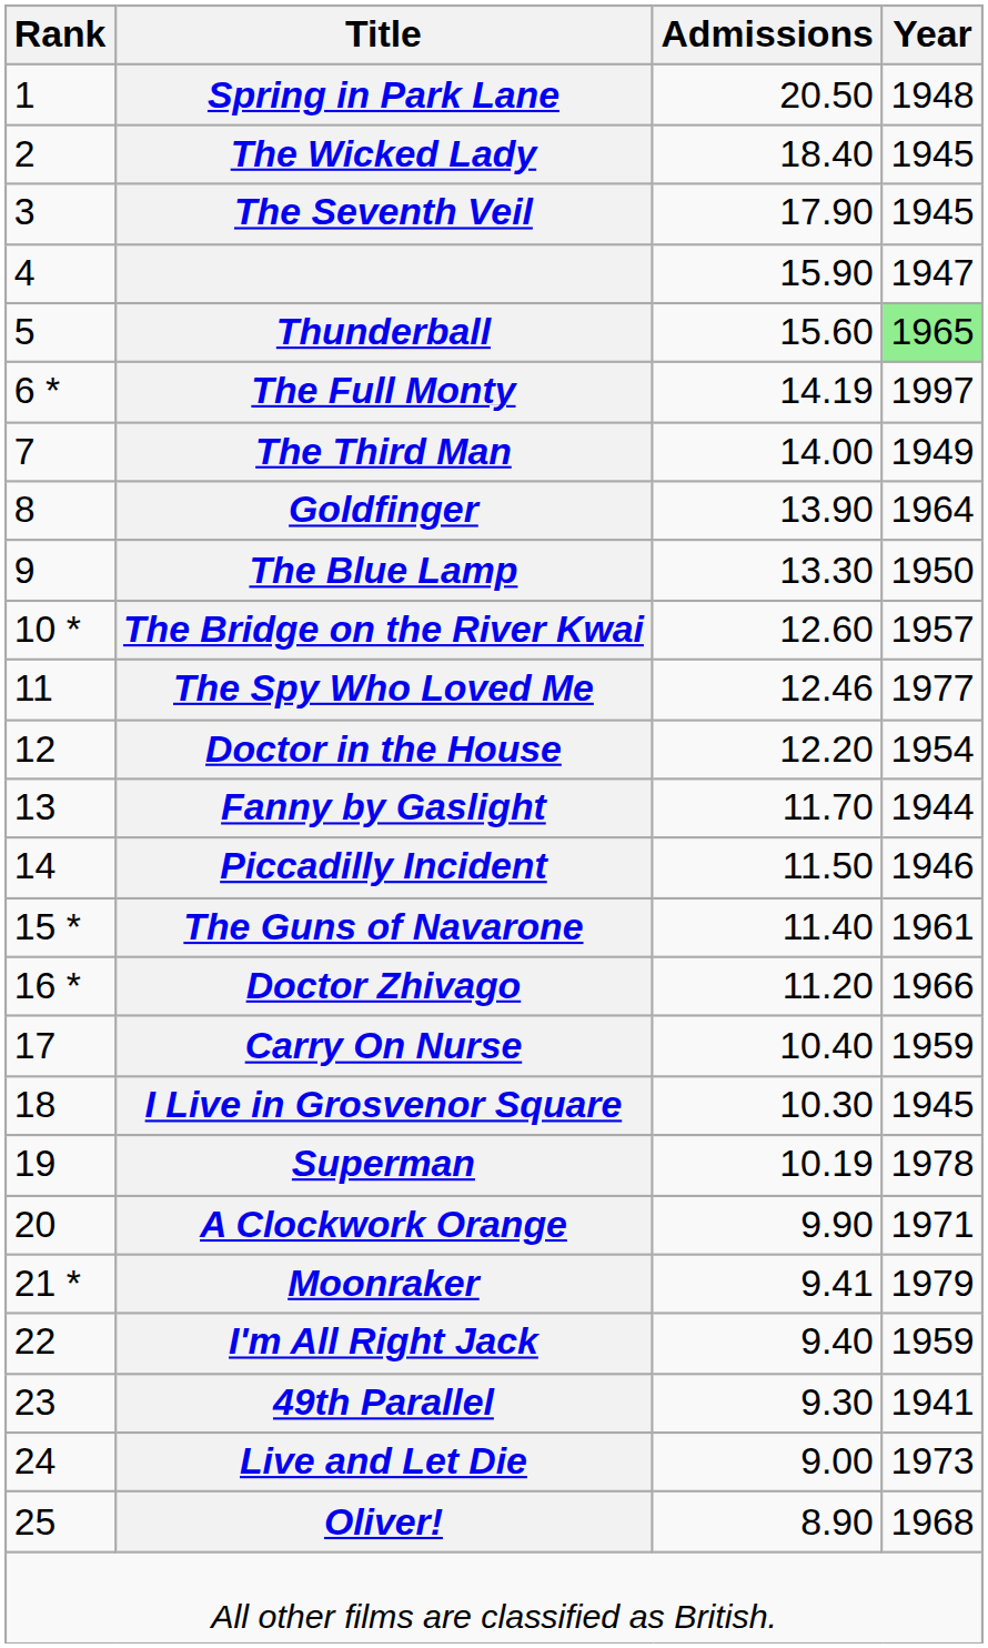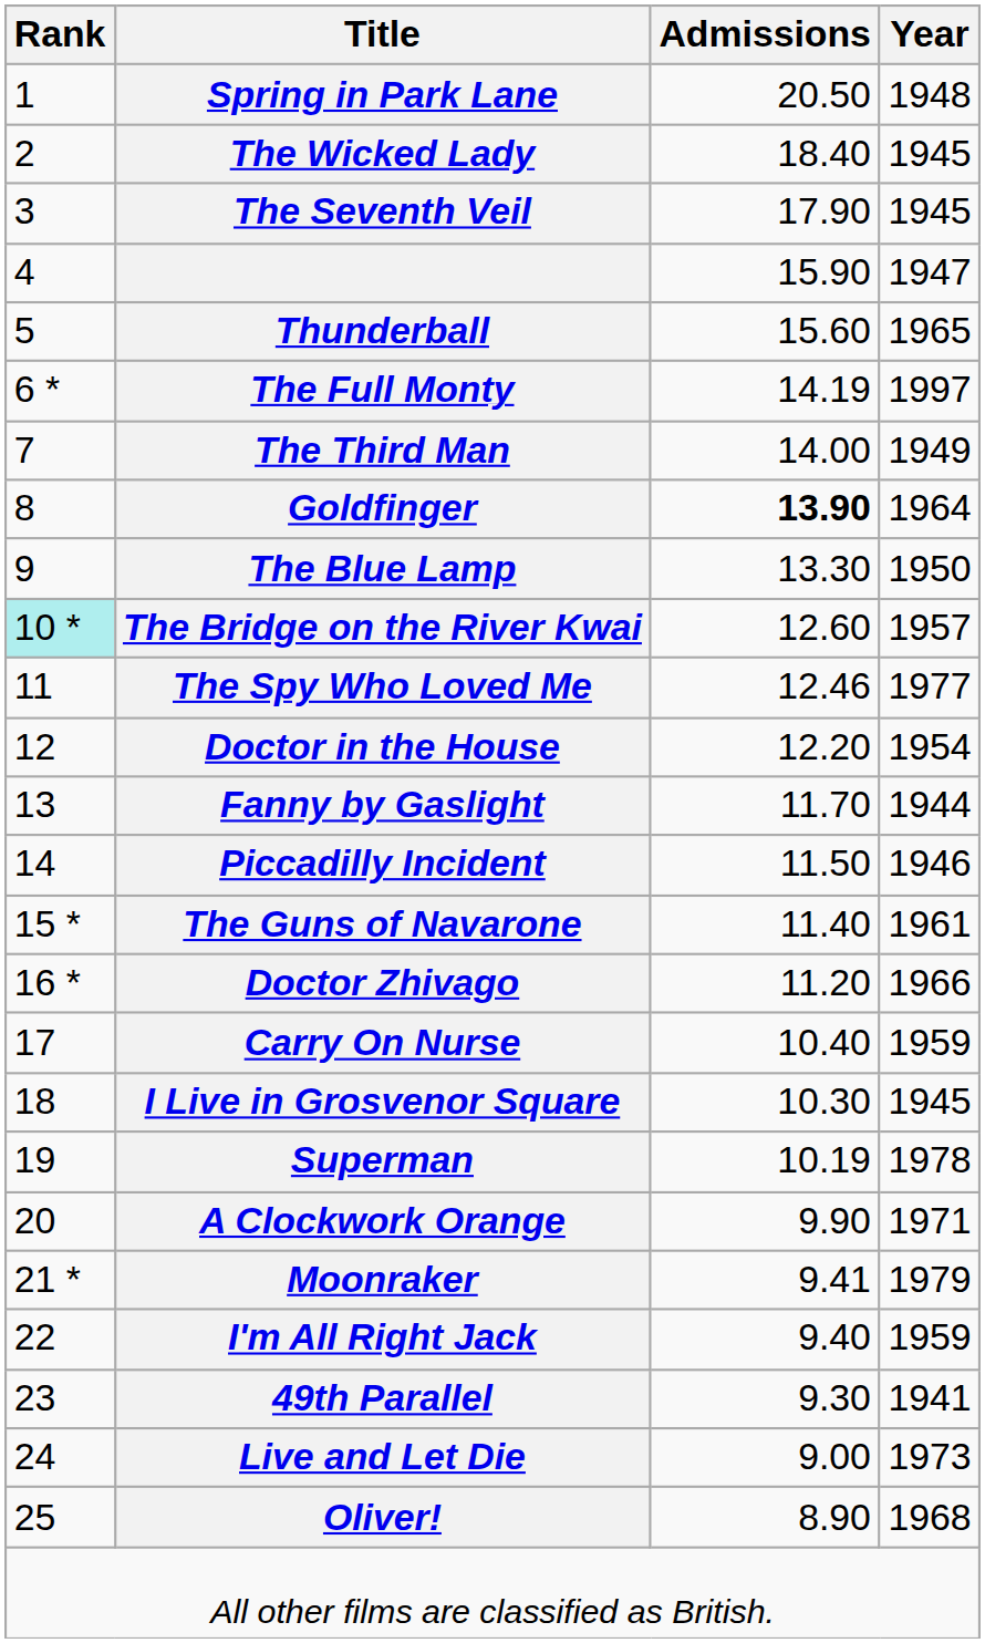Thunderball | Year: lightgreen background -> no background
Goldfinger | Admissions: normal -> bold
The Bridge on the River Kwai | Rank: no background -> paleturquoise background
